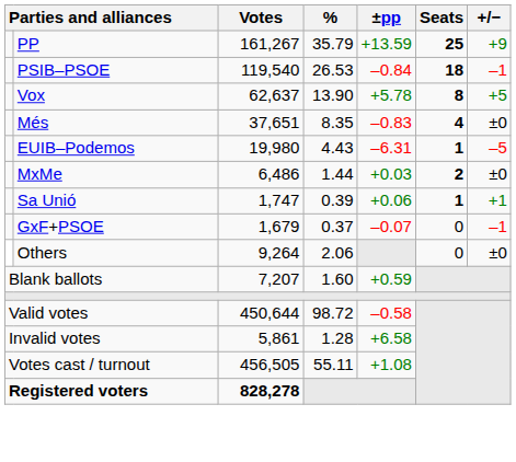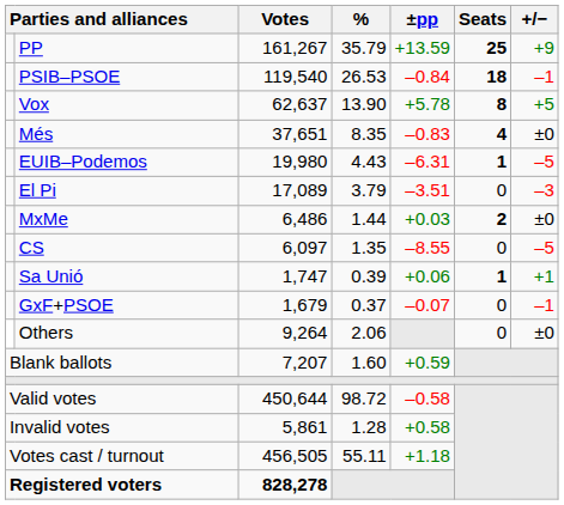+ row: El Pi | 17,089 | 3.79 | –3.51 | 0 | –3
+ row: CS | 6,097 | 1.35 | –8.55 | 0 | –5
Invalid votes | ±pp: +6.58 -> +0.58
Votes cast / turnout | ±pp: +1.08 -> +1.18
